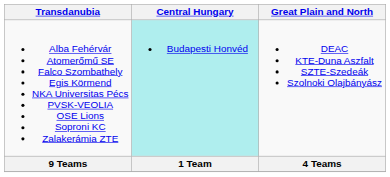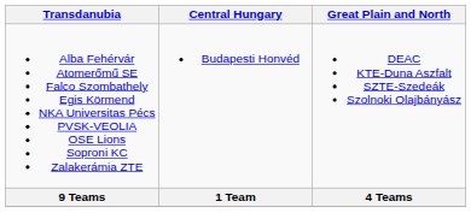row 2 | Central Hungary: paleturquoise background -> no background
